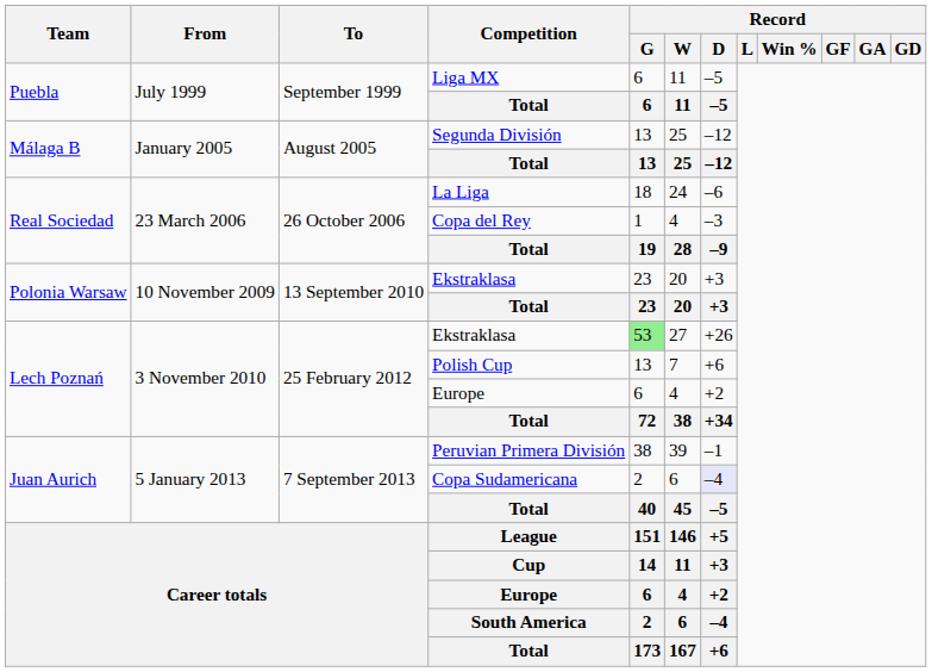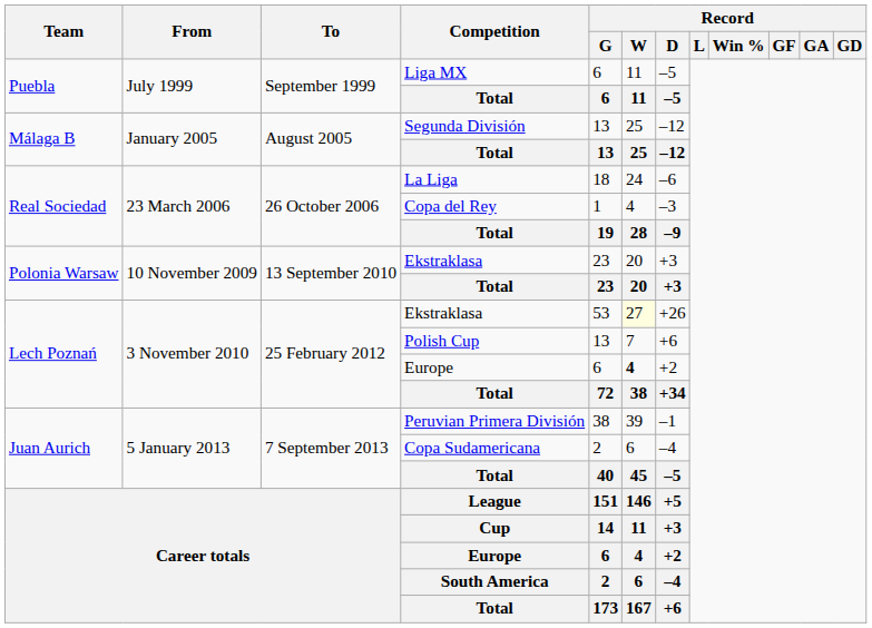Lech Poznań / Ekstraklasa | Record / G: lightgreen background -> no background
Lech Poznań / Ekstraklasa | Record / W: no background -> lightyellow background
Lech Poznań / Europe | Record / W: normal -> bold
Copa Sudamericana | Record / D: lavender background -> no background
